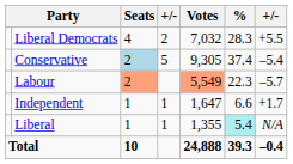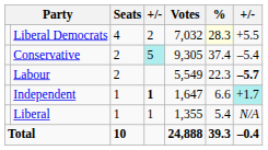Liberal Democrats | %: no background -> lightyellow background
Conservative | Seats: lightblue background -> no background
Conservative | column 4: no background -> paleturquoise background
Labour | Seats: lightsalmon background -> no background
Labour | Votes: lightsalmon background -> no background
Labour | column 7: normal -> bold
Independent | column 4: normal -> bold
Independent | column 7: no background -> paleturquoise background
Liberal | %: paleturquoise background -> no background
